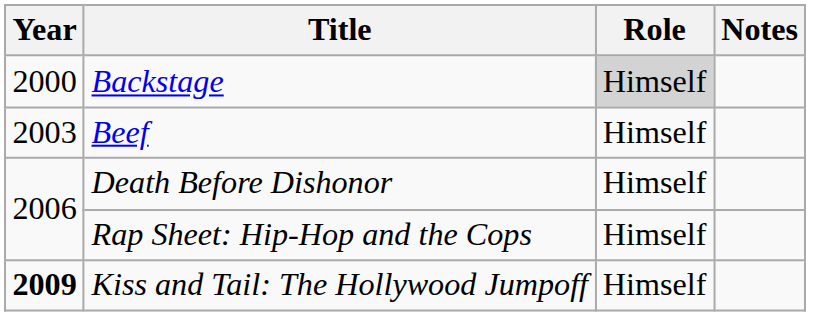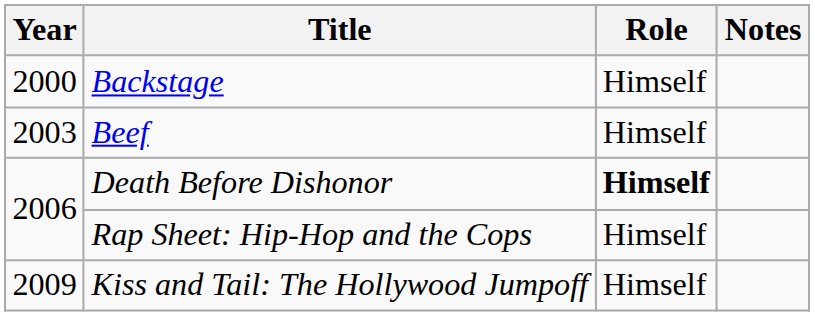Backstage | Role: lightgrey background -> no background
Death Before Dishonor | Role: normal -> bold
Kiss and Tail: The Hollywood Jumpoff | Year: bold -> normal
